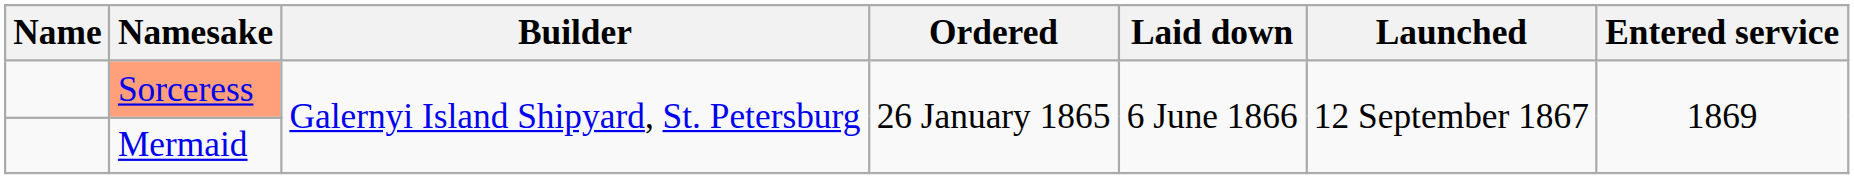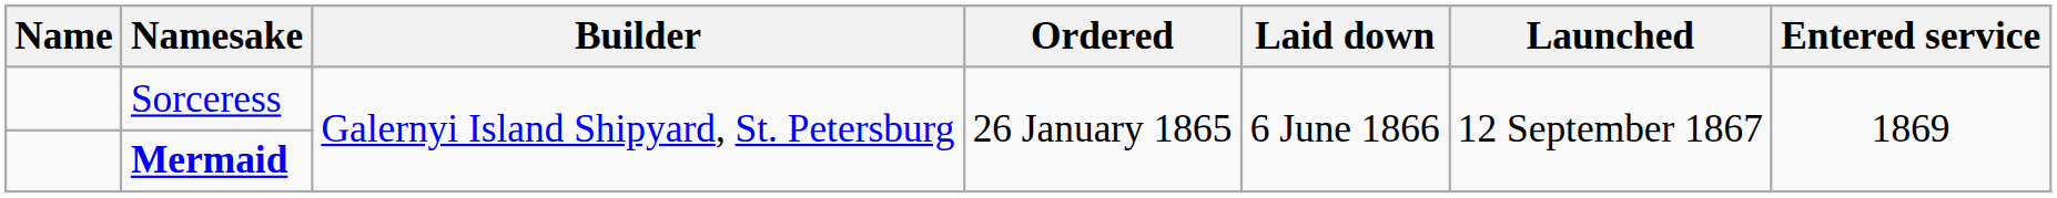Sorceress | Namesake: lightsalmon background -> no background
Mermaid | Namesake: normal -> bold
